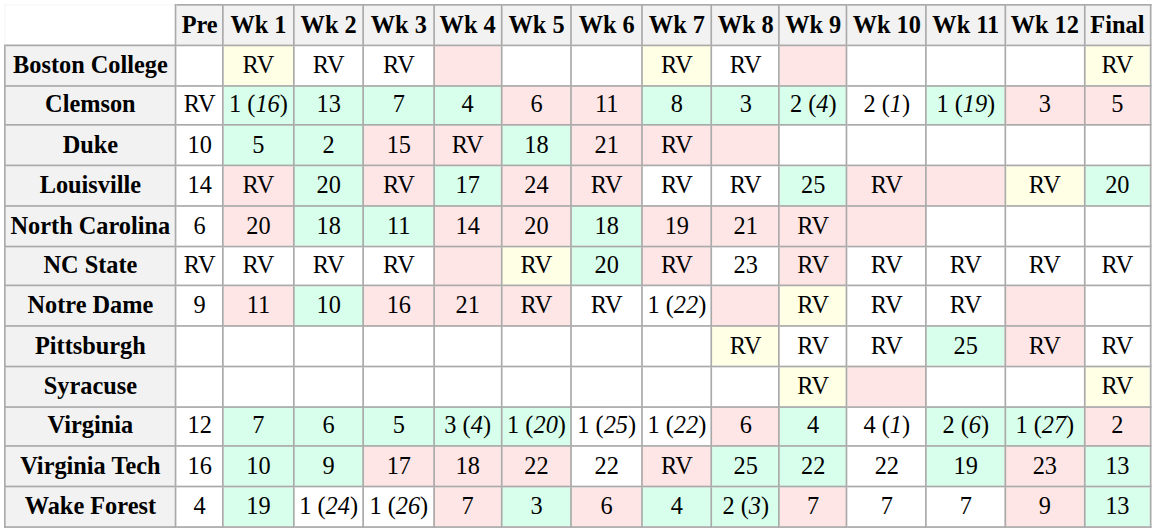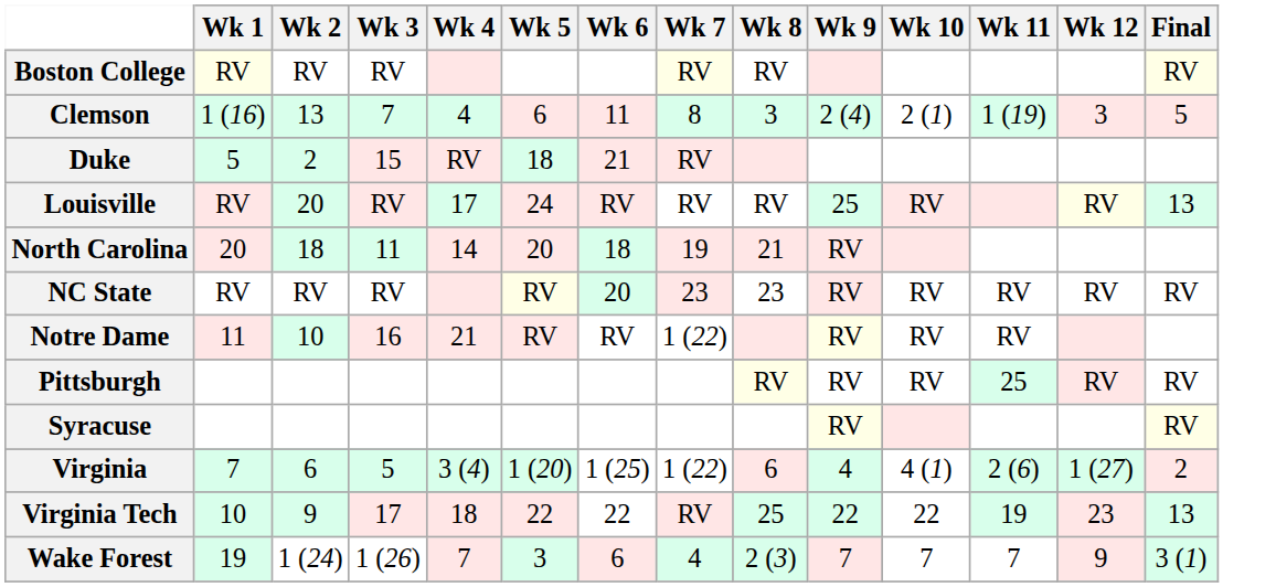- column: Pre | RV | 10 | 14 | 6 | RV | 9 | 12 | 16 | 4
Louisville | Final: 20 -> 13
NC State | Wk 7: RV -> 23
Wake Forest | Final: 13 -> 3 (1)
